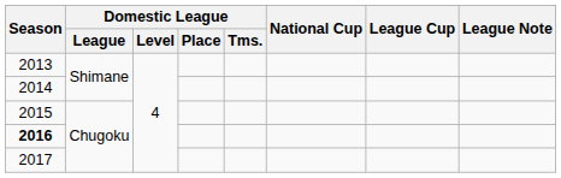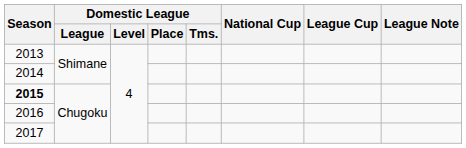2015 | Season: normal -> bold
2016 | Season: bold -> normal
